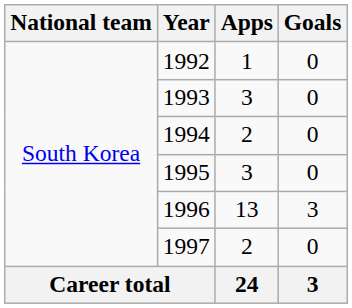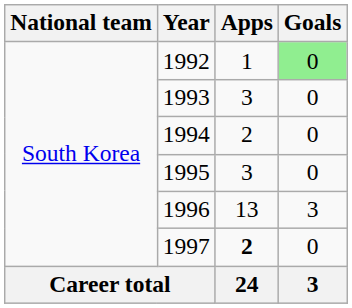1992 | Goals: no background -> lightgreen background
1997 | Apps: normal -> bold
